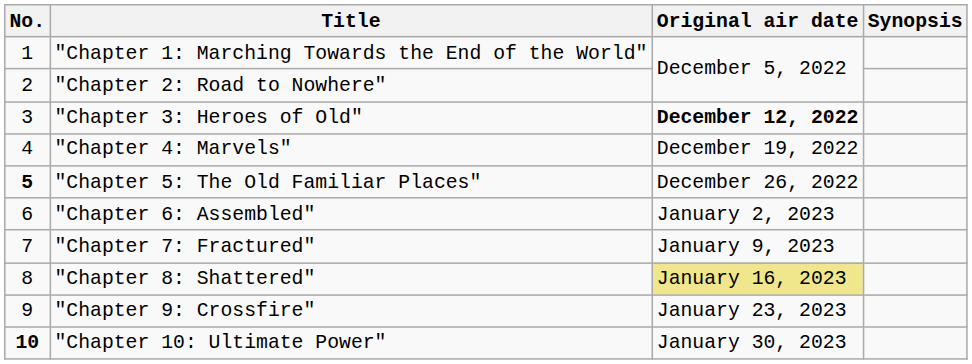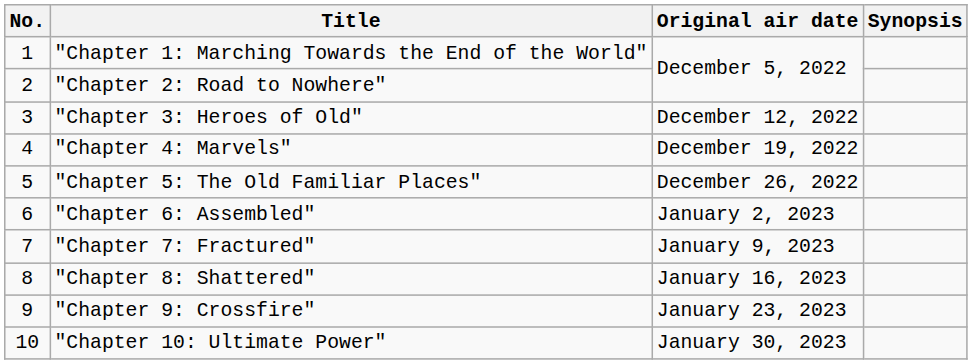"Chapter 3: Heroes of Old" | Original air date: bold -> normal
"Chapter 5: The Old Familiar Places" | No.: bold -> normal
"Chapter 8: Shattered" | Original air date: khaki background -> no background
"Chapter 10: Ultimate Power" | No.: bold -> normal
